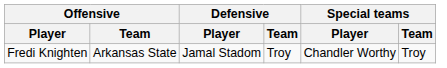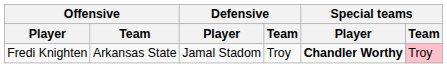Fredi Knighten | Special teams / Player: normal -> bold
Fredi Knighten | Special teams / Team: no background -> pink background
